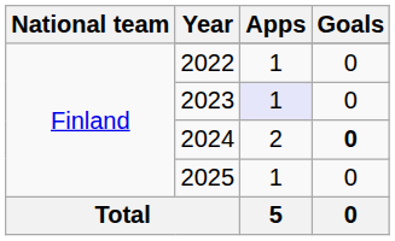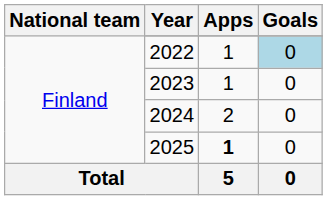2022 | Goals: no background -> lightblue background
2023 | Apps: lavender background -> no background
2024 | Goals: bold -> normal
2025 | Apps: normal -> bold
